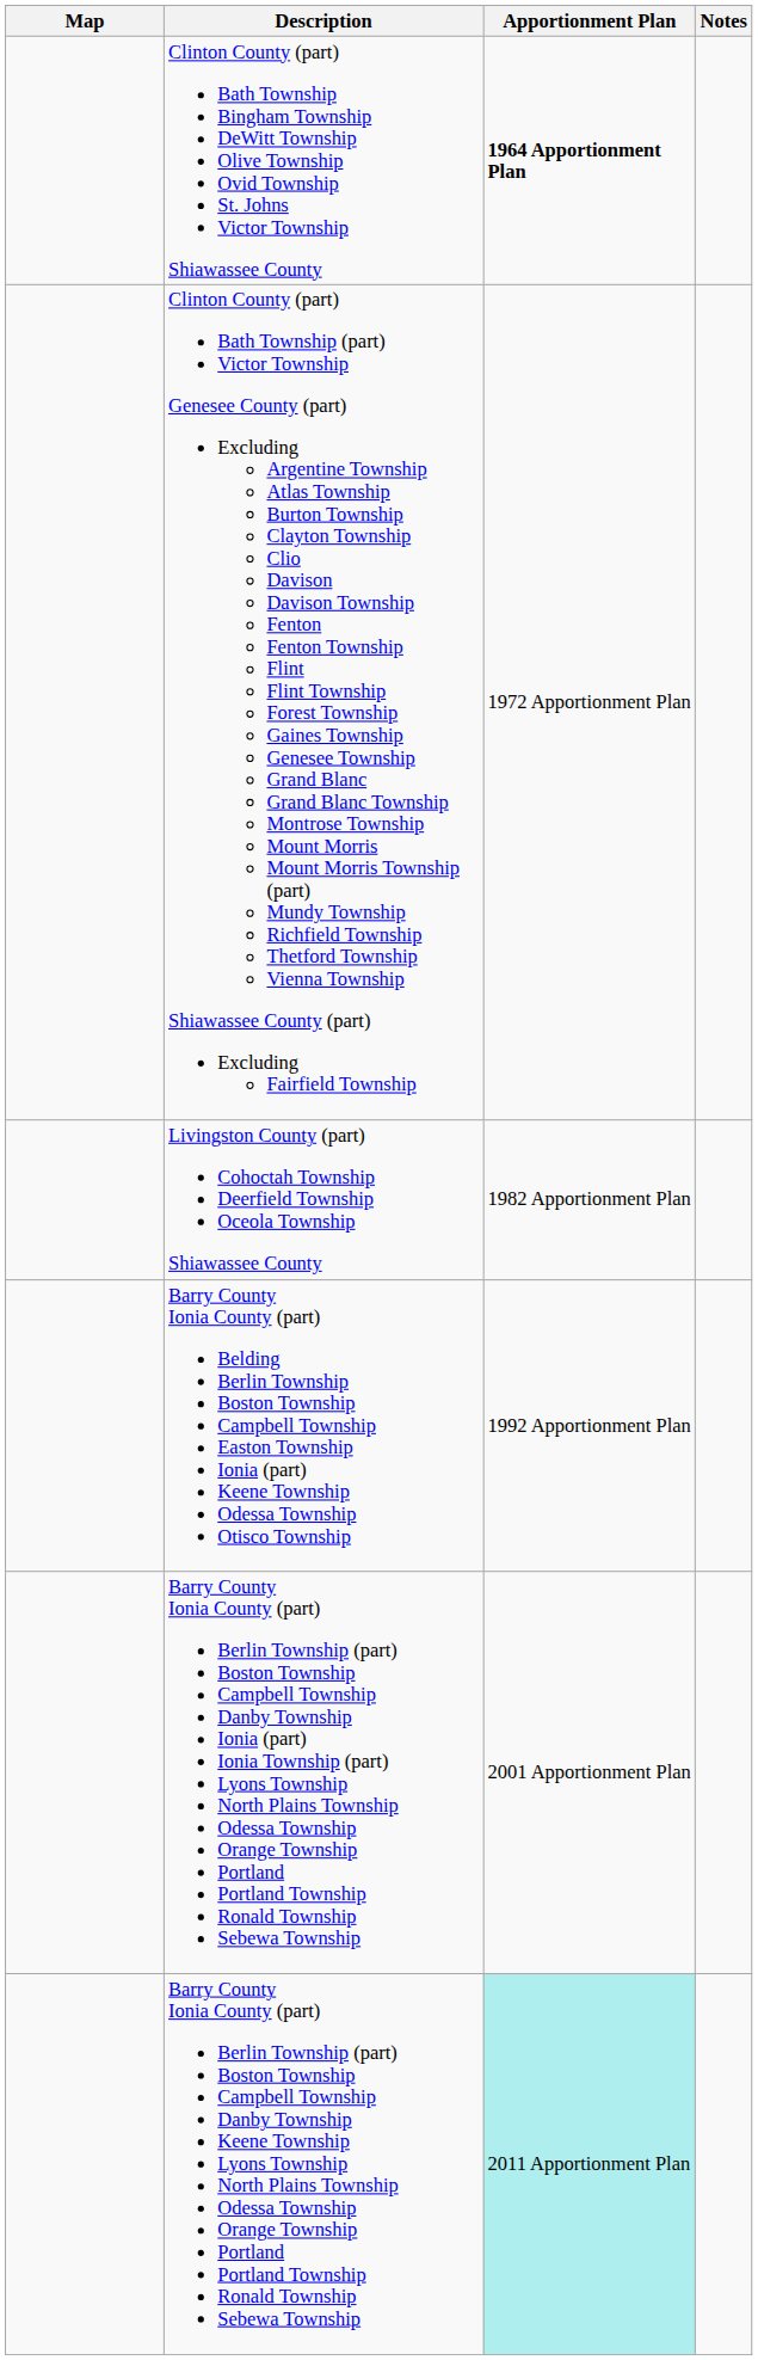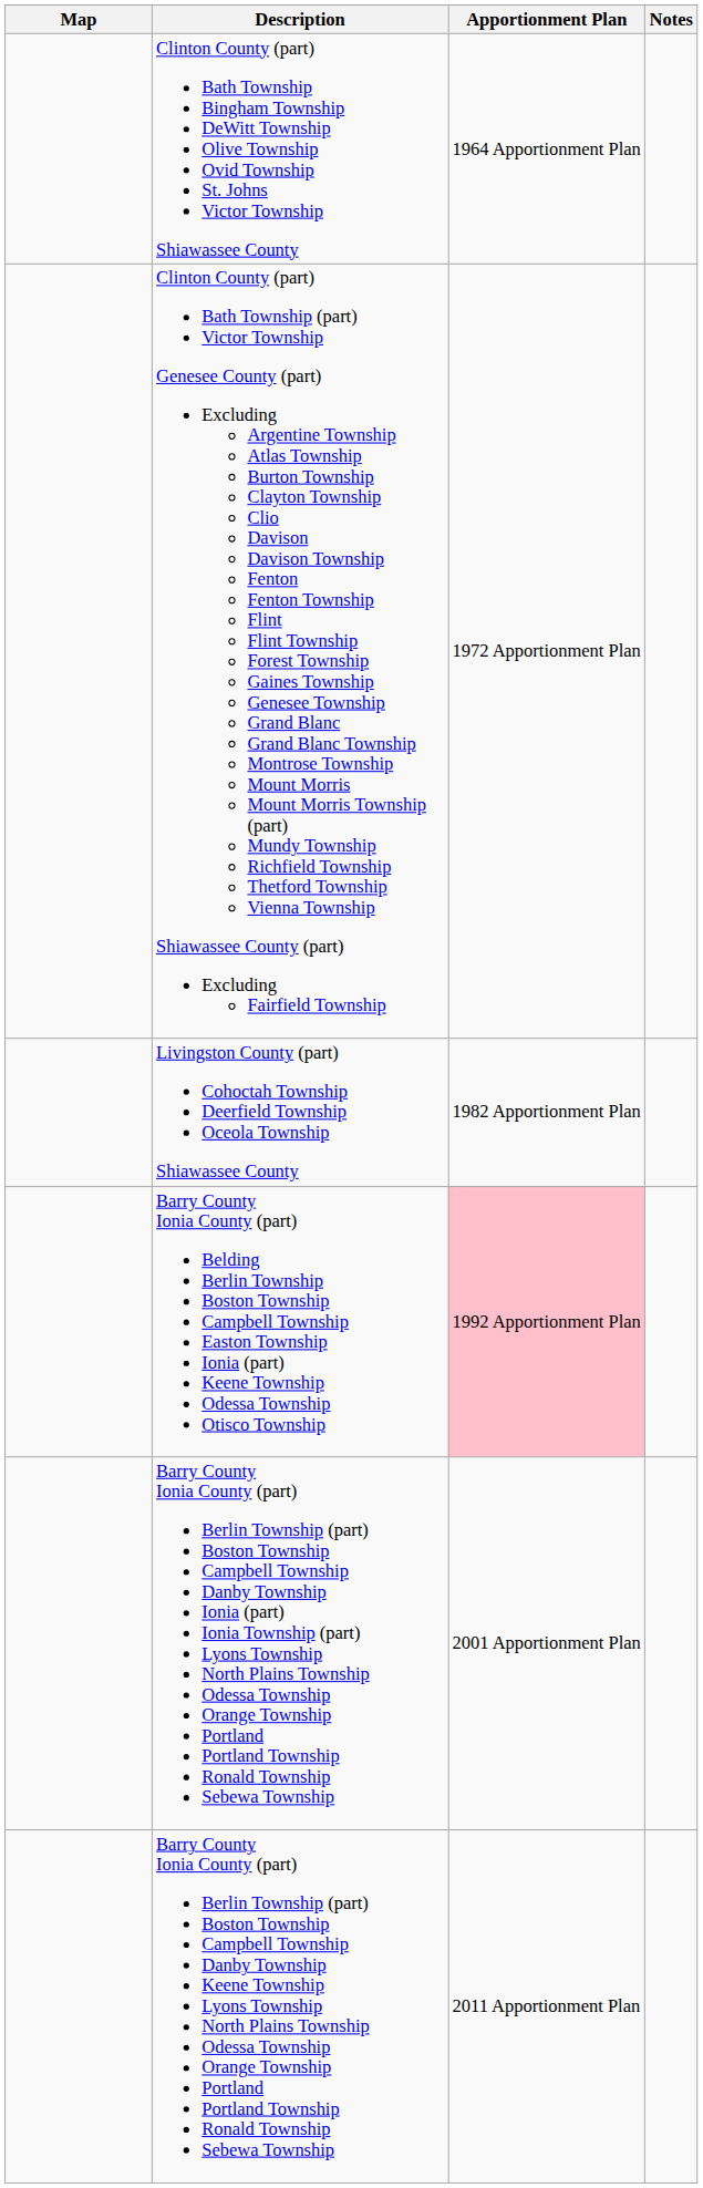row 2 | Apportionment Plan: bold -> normal
row 5 | Apportionment Plan: no background -> pink background
row 7 | Apportionment Plan: paleturquoise background -> no background
